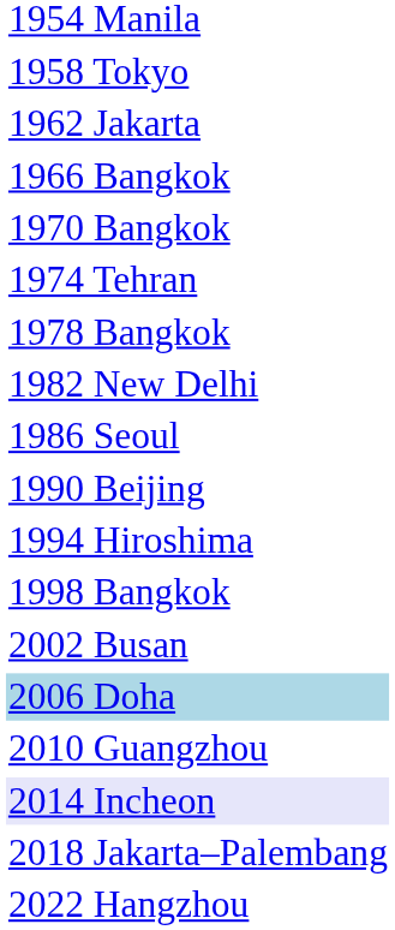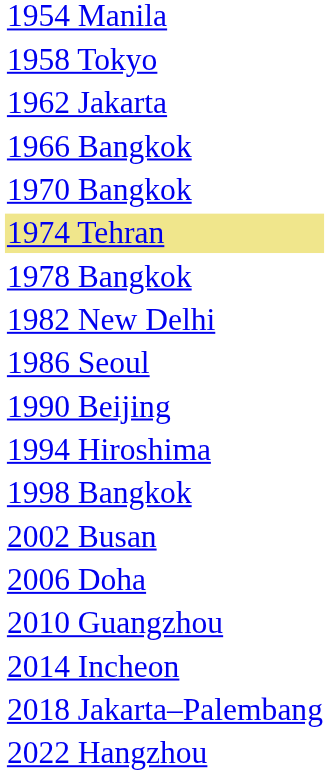1974 Tehran | column 1: no background -> khaki background
2006 Doha | column 1: lightblue background -> no background
2014 Incheon | column 1: lavender background -> no background
